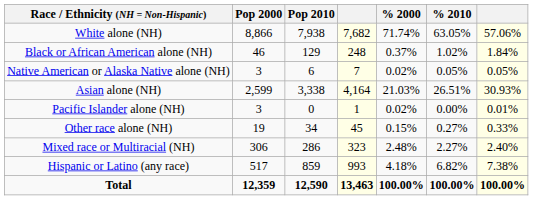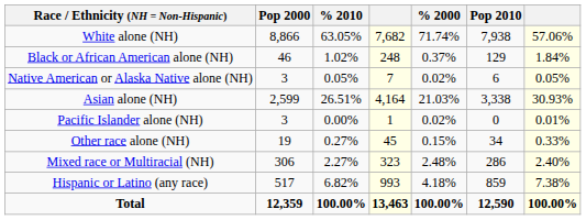columns swapped: Pop 2010 <-> % 2010
